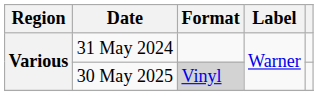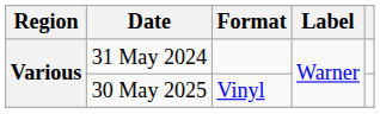30 May 2025 | Format: lightgrey background -> no background
